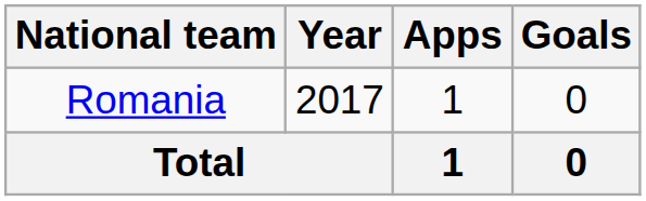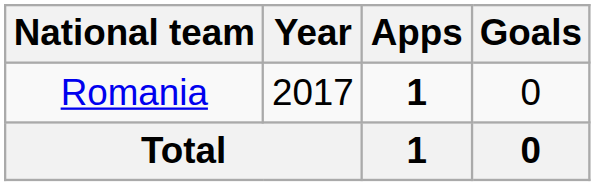Romania | Apps: normal -> bold
